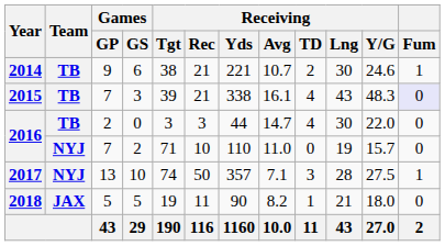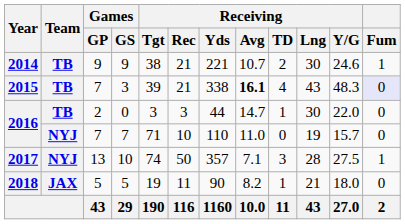row 3 | Games / GS: 6 -> 9
row 4 | Receiving / Avg: normal -> bold
row 5 | Receiving / TD: 4 -> 1
row 6 | Games / GS: 2 -> 7
